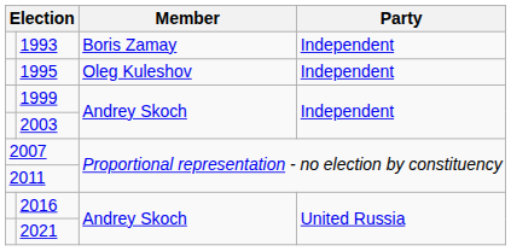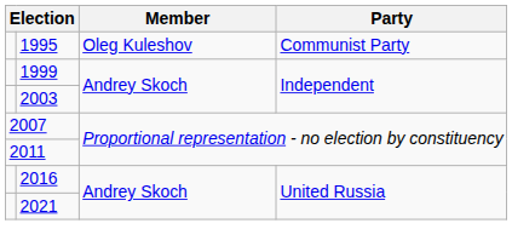- row: 1993 | Boris Zamay | Independent
1995 | Party: Independent -> Communist Party
